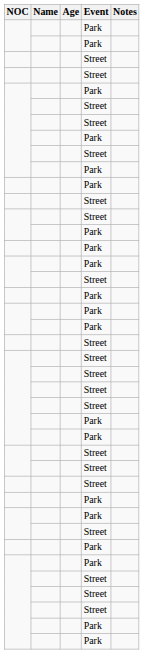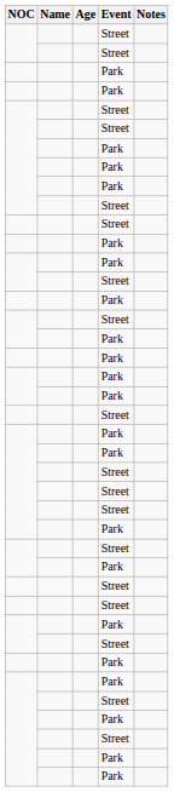row 2 | Event: Park -> Street
row 3 | Event: Park -> Street
row 4 | Event: Street -> Park
row 5 | Event: Street -> Park
row 6 | Event: Park -> Street
row 8 | Event: Street -> Park
row 10 | Event: Street -> Park
row 11 | Event: Park -> Street
row 12 | Event: Park -> Street
row 13 | Event: Street -> Park
row 14 | Event: Street -> Park
row 15 | Event: Park -> Street
row 17 | Event: Park -> Street
row 18 | Event: Street -> Park
row 23 | Event: Street -> Park
row 24 | Event: Street -> Park
row 27 | Event: Park -> Street
row 30 | Event: Street -> Park
row 32 | Event: Park -> Street
row 38 | Event: Street -> Park
